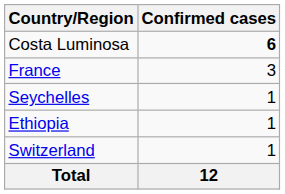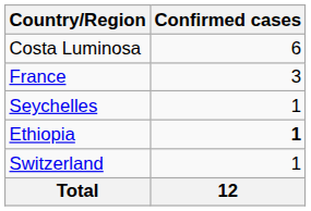Costa Luminosa | Confirmed cases: bold -> normal
Ethiopia | Confirmed cases: normal -> bold
